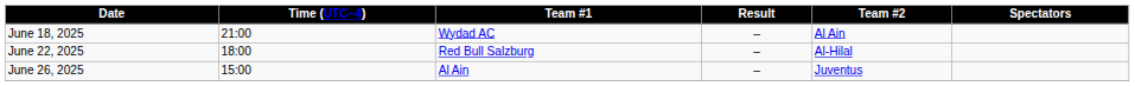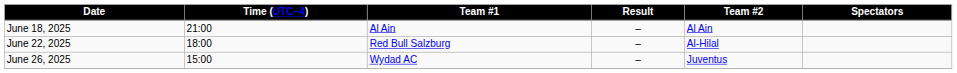June 18, 2025 | Team #1: Wydad AC -> Al Ain
June 26, 2025 | Team #1: Al Ain -> Wydad AC
